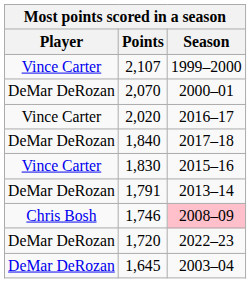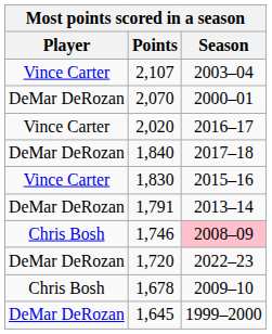2,107 | Season: 1999–2000 -> 2003–04
+ row: Chris Bosh | 1,678 | 2009–10
1,645 | Season: 2003–04 -> 1999–2000
